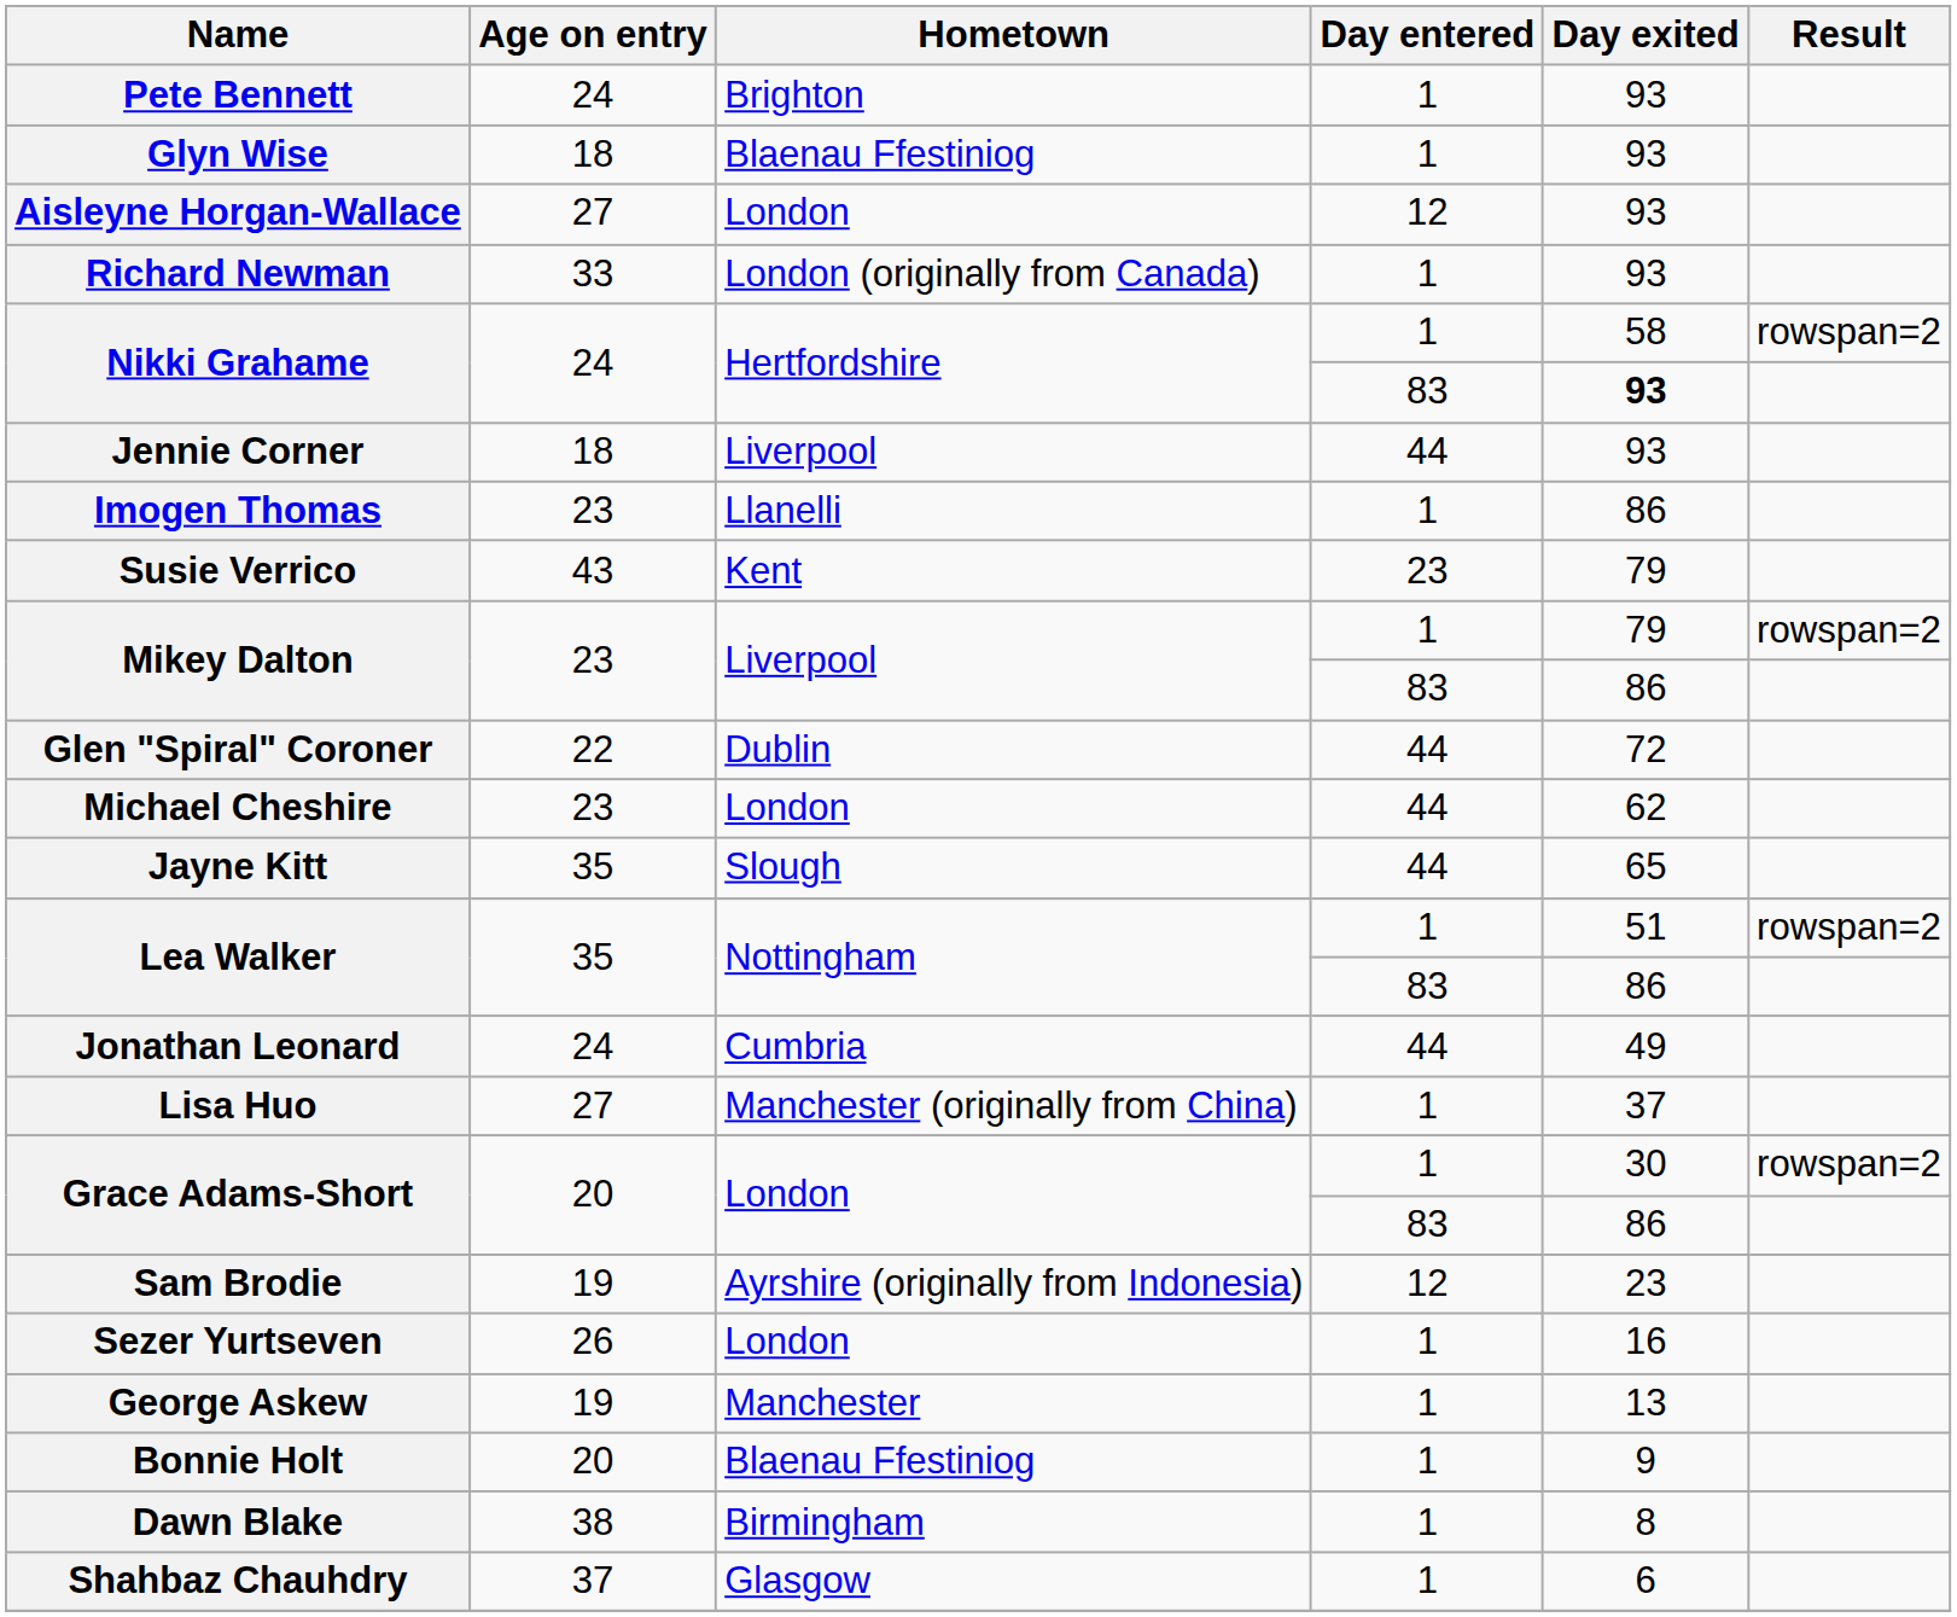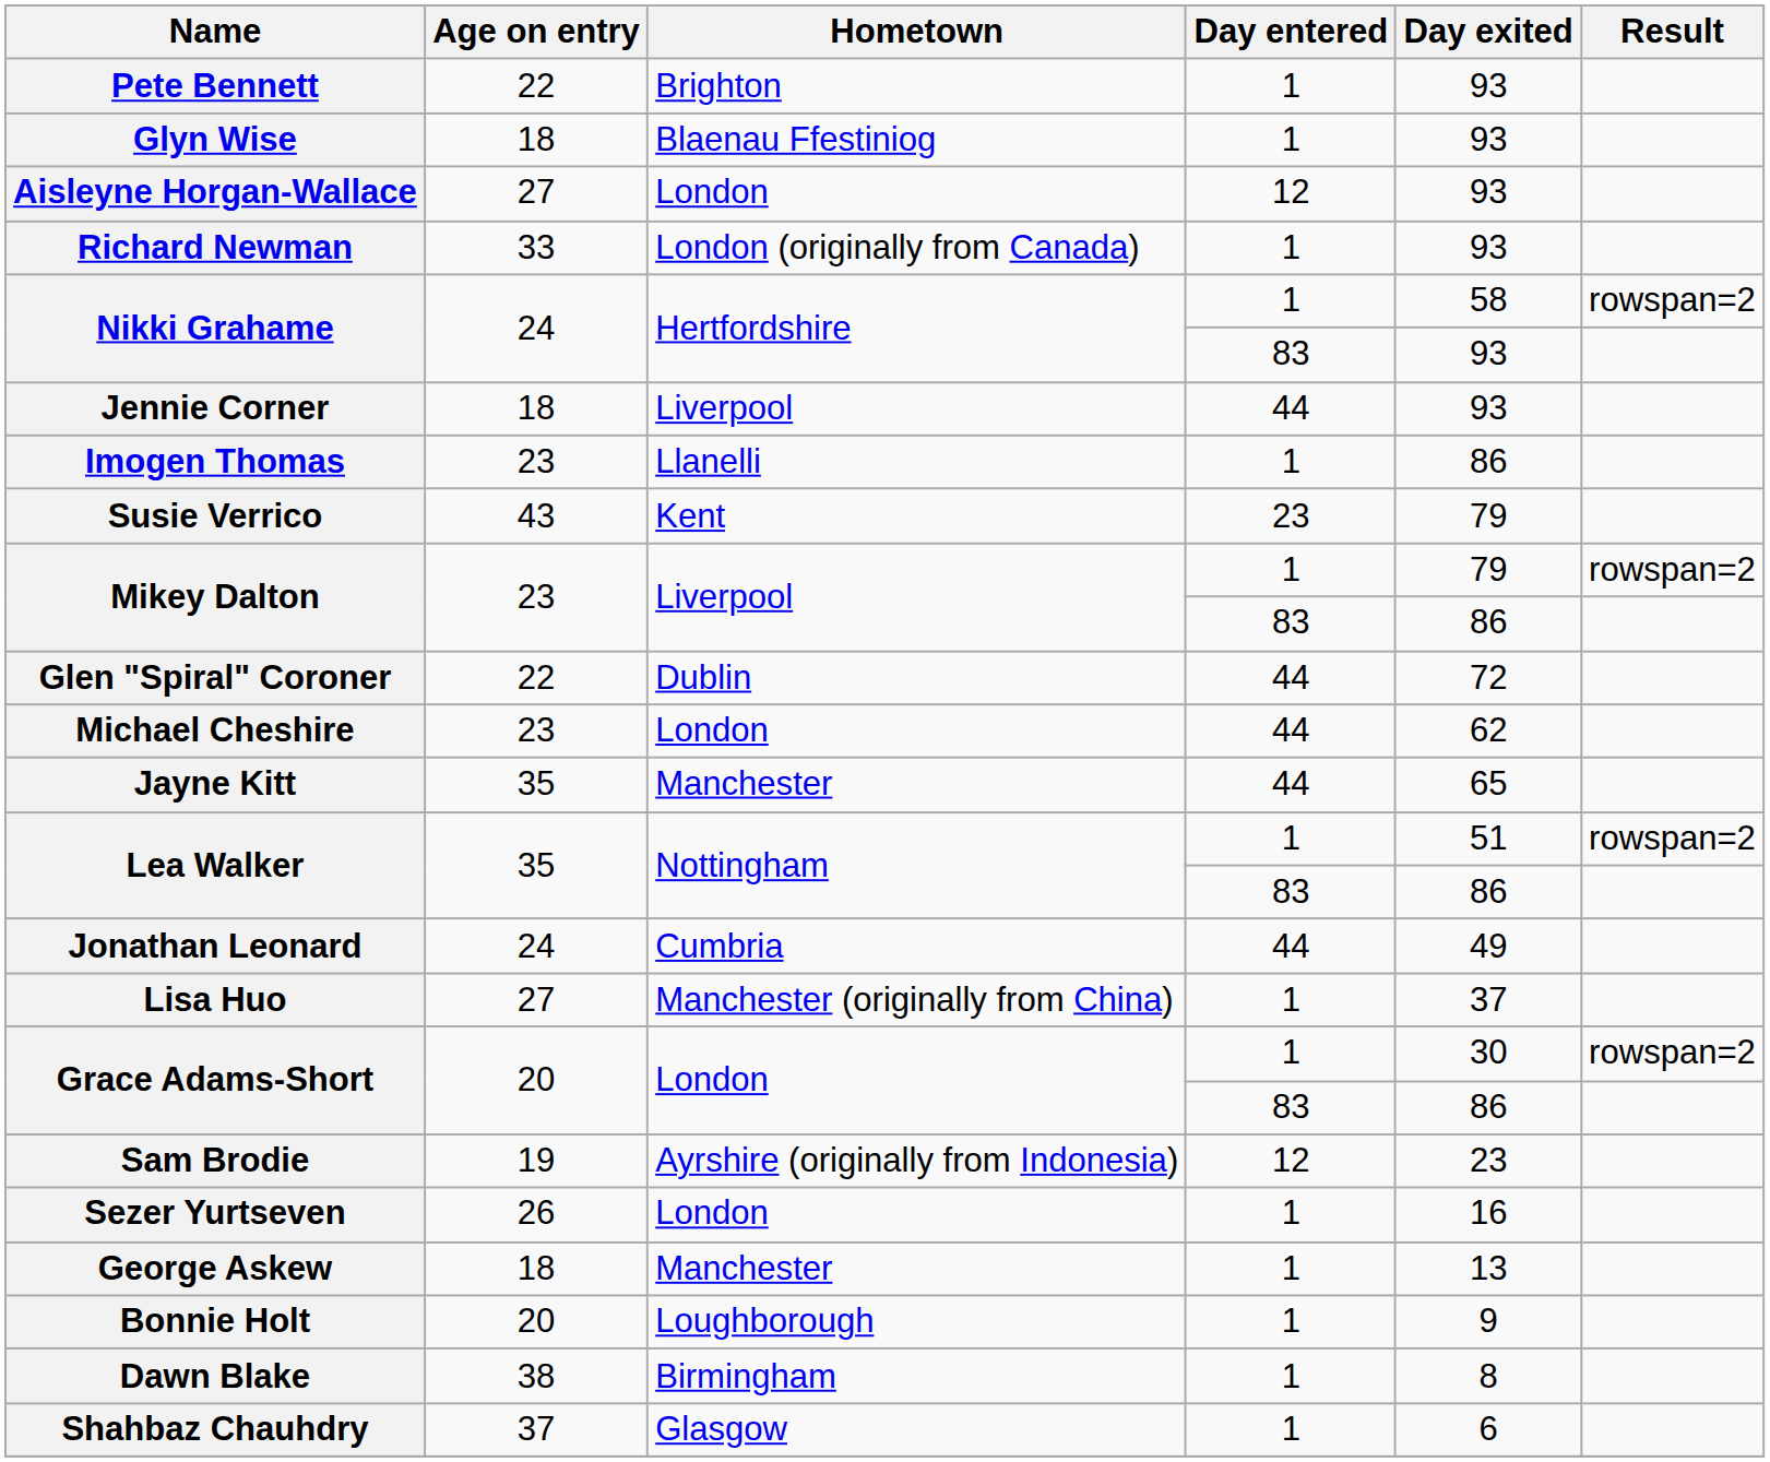Pete Bennett | Age on entry: 24 -> 22
Nikki Grahame / 83 | Day exited: bold -> normal
Jayne Kitt | Hometown: Slough -> Manchester
George Askew | Age on entry: 19 -> 18
Bonnie Holt | Hometown: Blaenau Ffestiniog -> Loughborough
